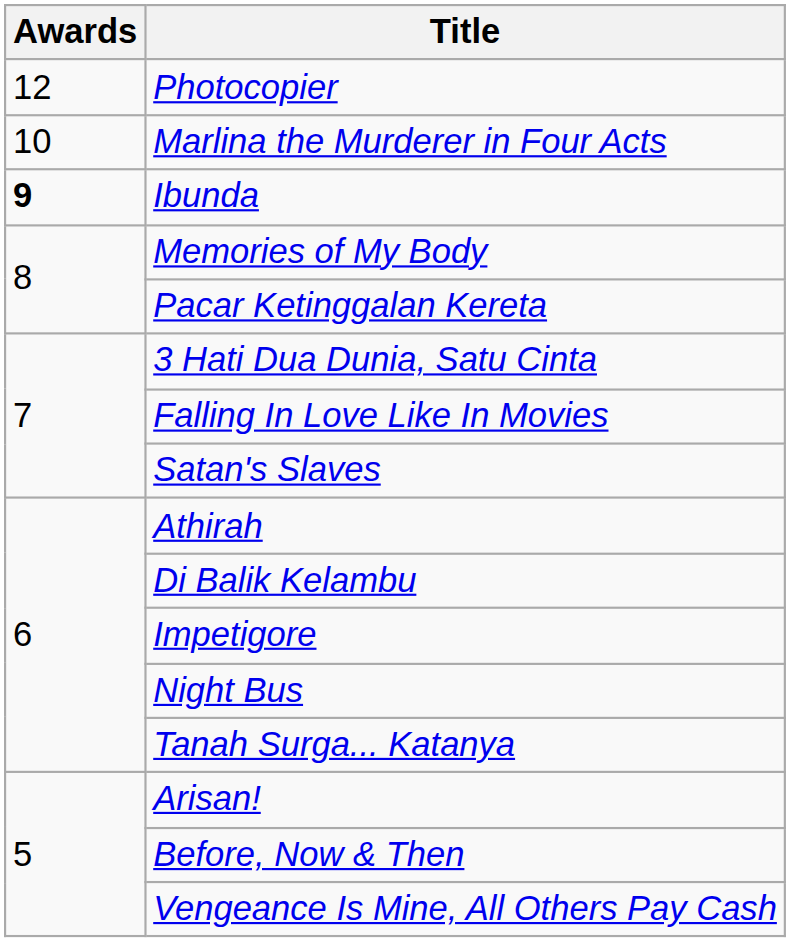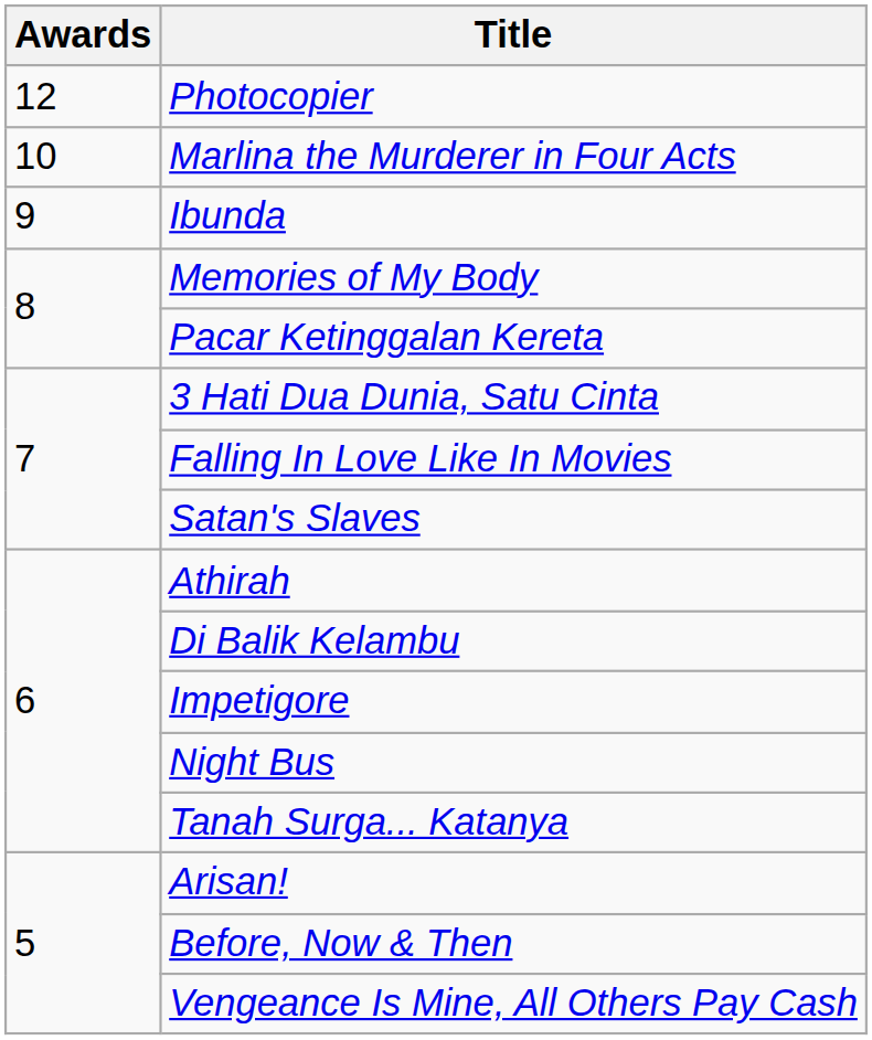Ibunda | Awards: bold -> normal
